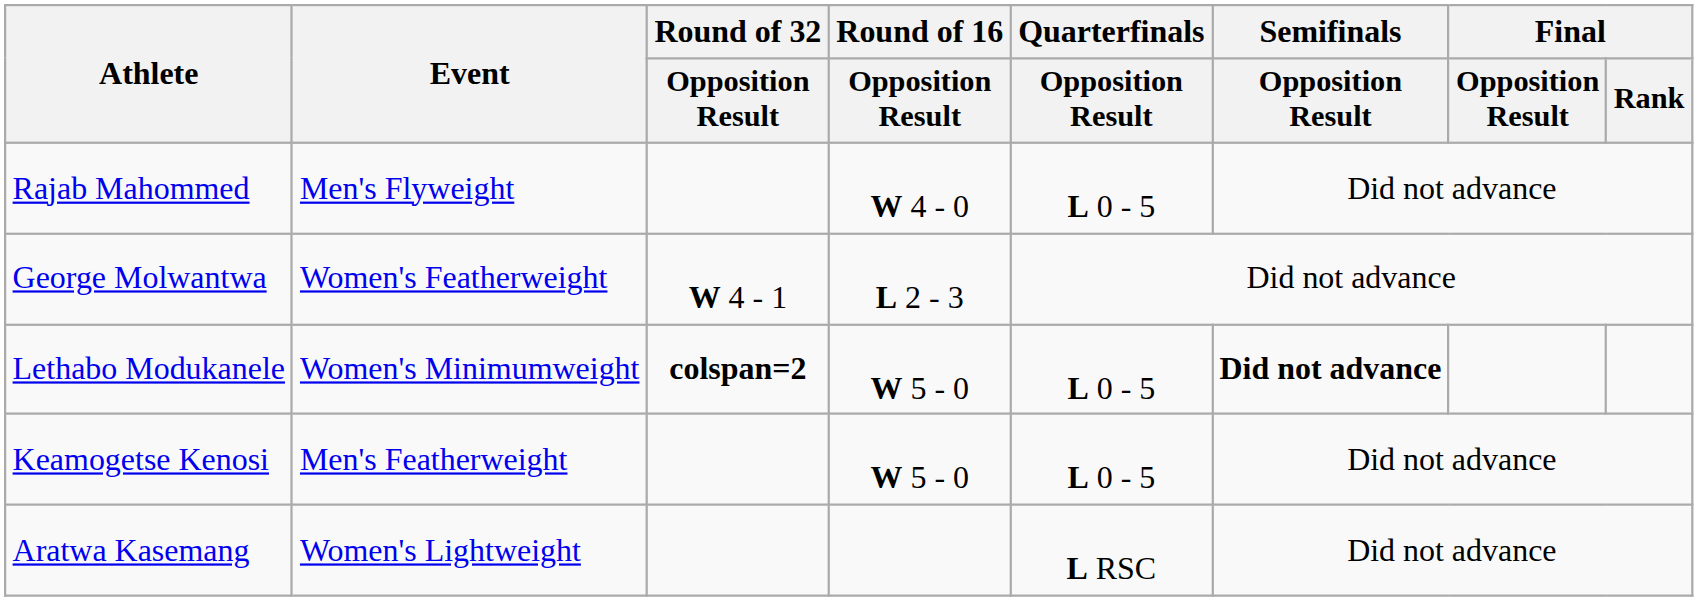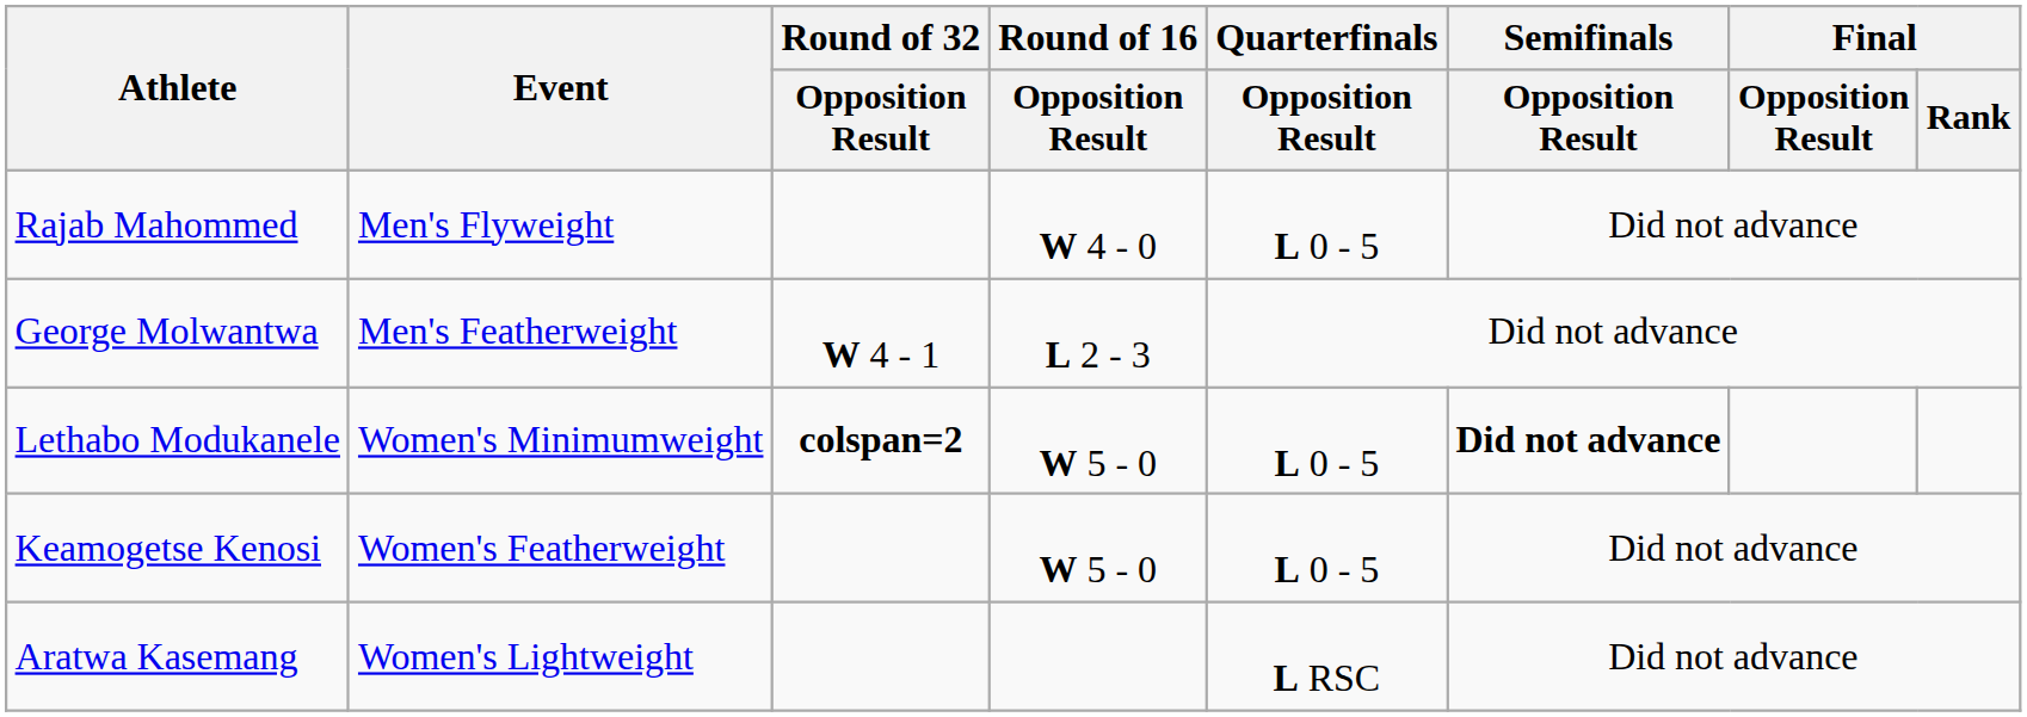George Molwantwa | Event: Women's Featherweight -> Men's Featherweight
Keamogetse Kenosi | Event: Men's Featherweight -> Women's Featherweight
